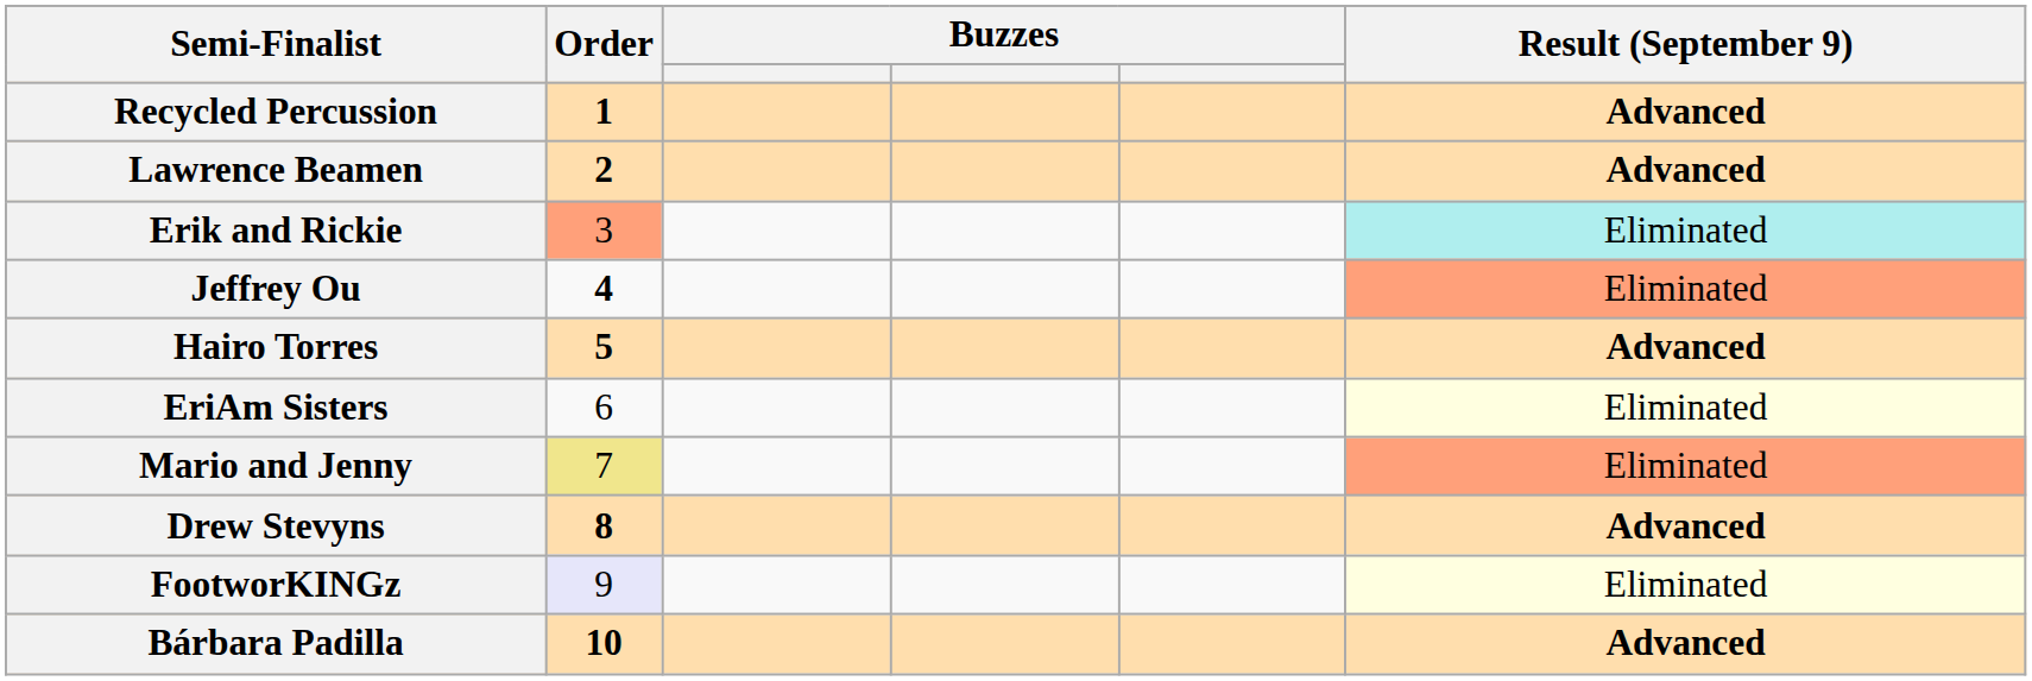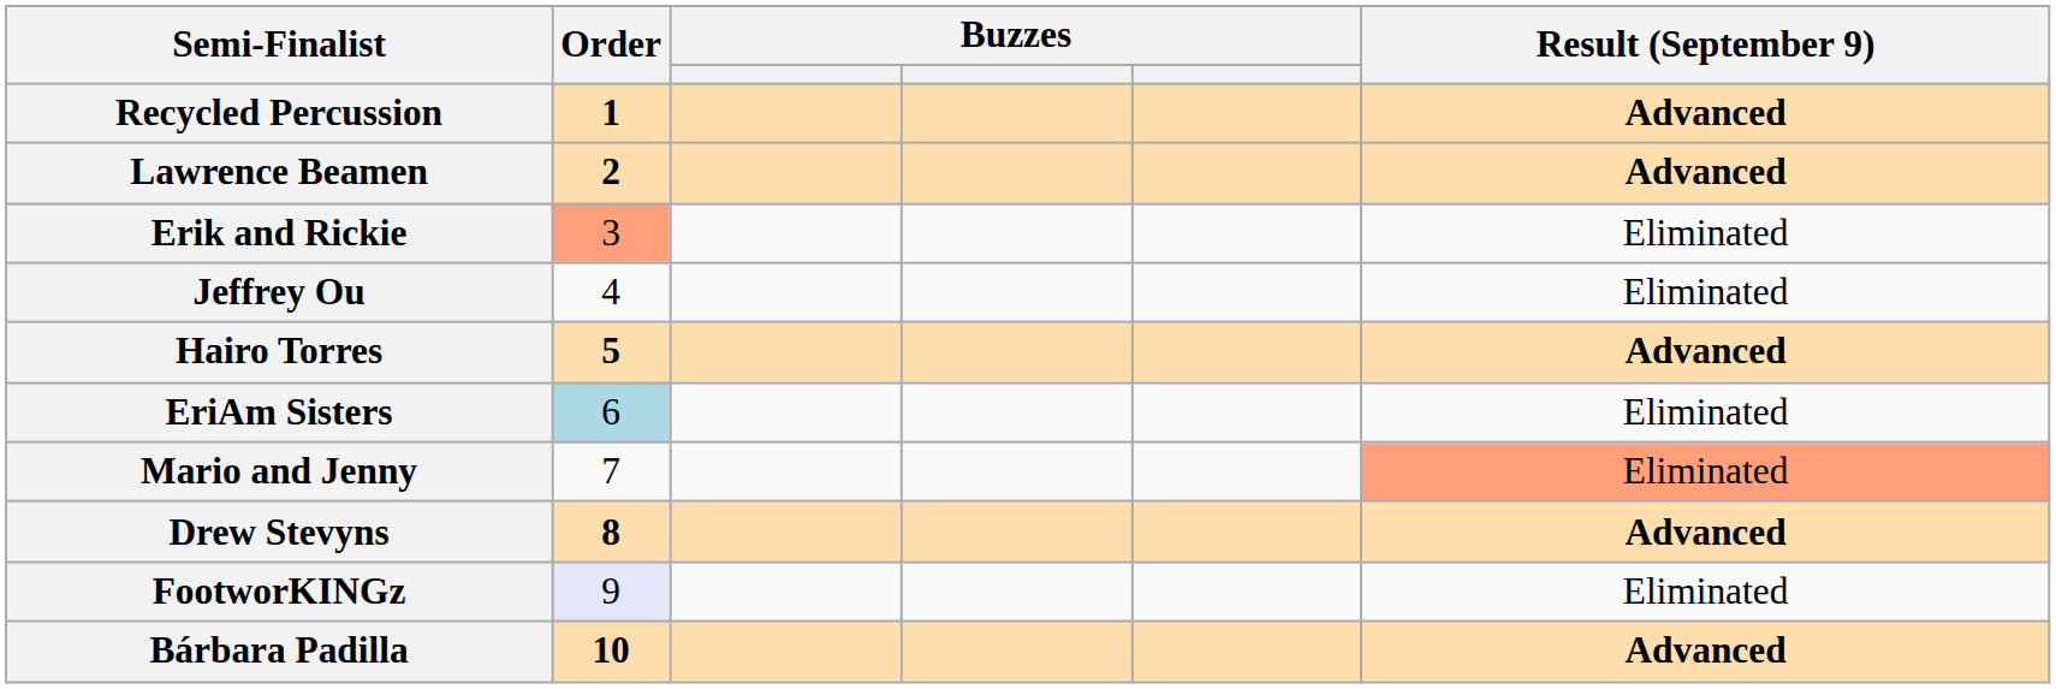Erik and Rickie | Result (September 9): paleturquoise background -> no background
Jeffrey Ou | Order: bold -> normal
Jeffrey Ou | Result (September 9): lightsalmon background -> no background
EriAm Sisters | Order: no background -> lightblue background
EriAm Sisters | Result (September 9): lightyellow background -> no background
Mario and Jenny | Order: khaki background -> no background
FootworKINGz | Result (September 9): lightyellow background -> no background
